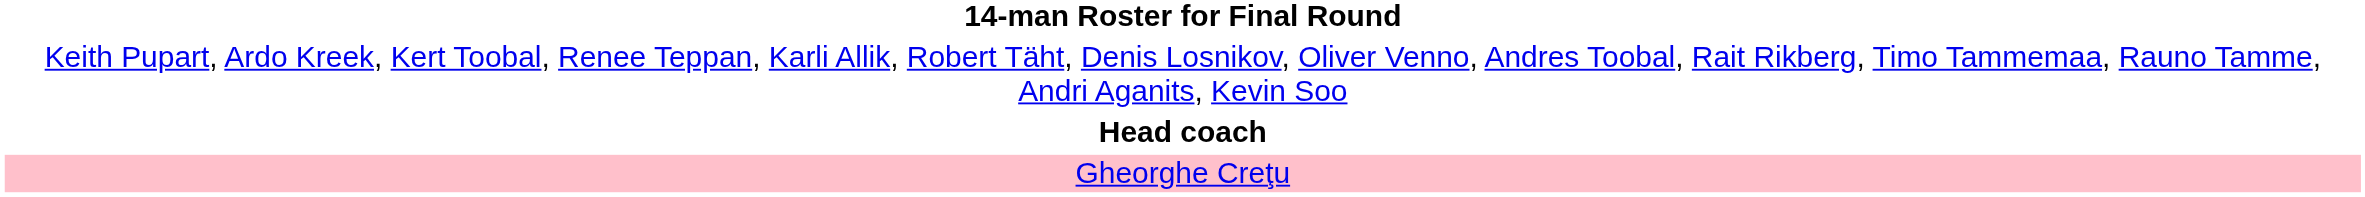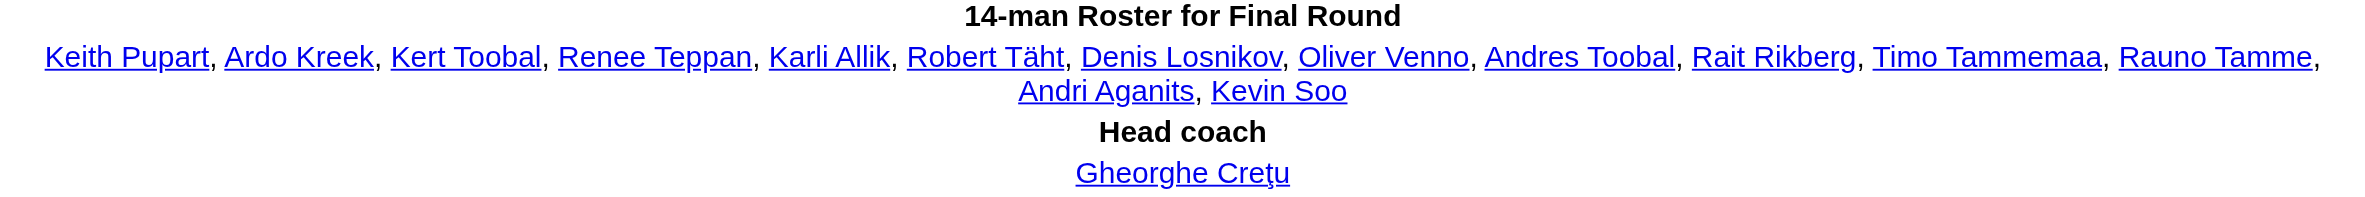row 4 | column 1: pink background -> no background
